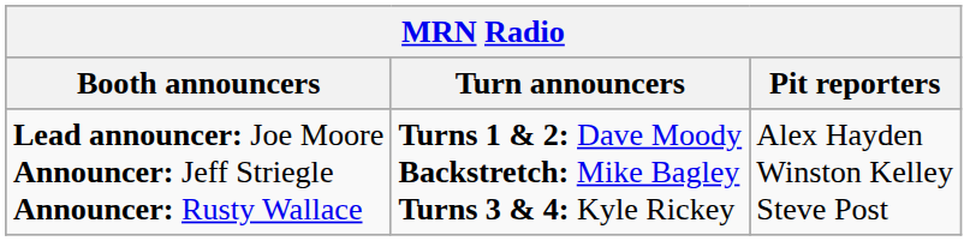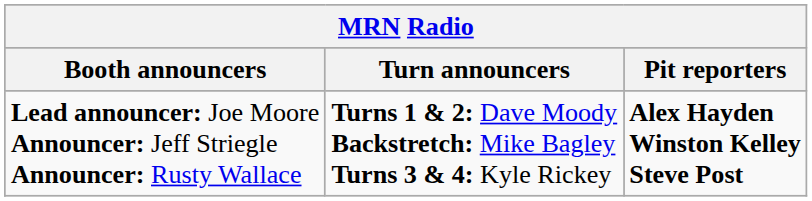row 3 | Pit reporters: normal -> bold
